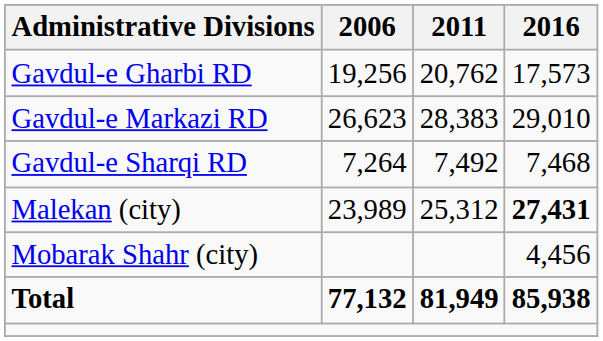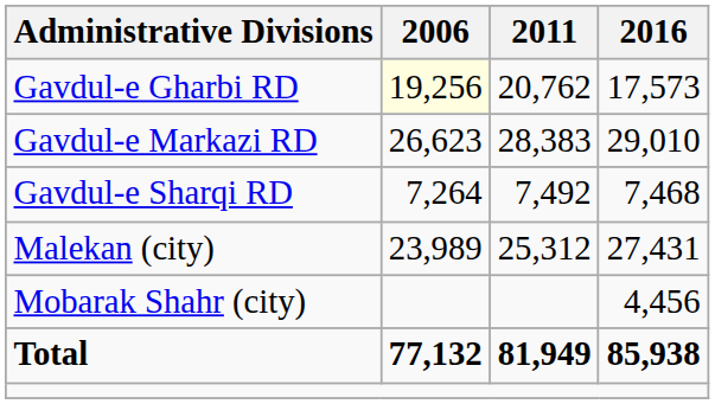Gavdul-e Gharbi RD | 2006: no background -> lightyellow background
Malekan (city) | 2016: bold -> normal
